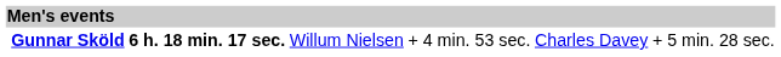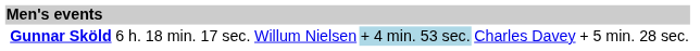Gunnar Sköld | column 2: bold -> normal
Gunnar Sköld | column 4: no background -> lightblue background
